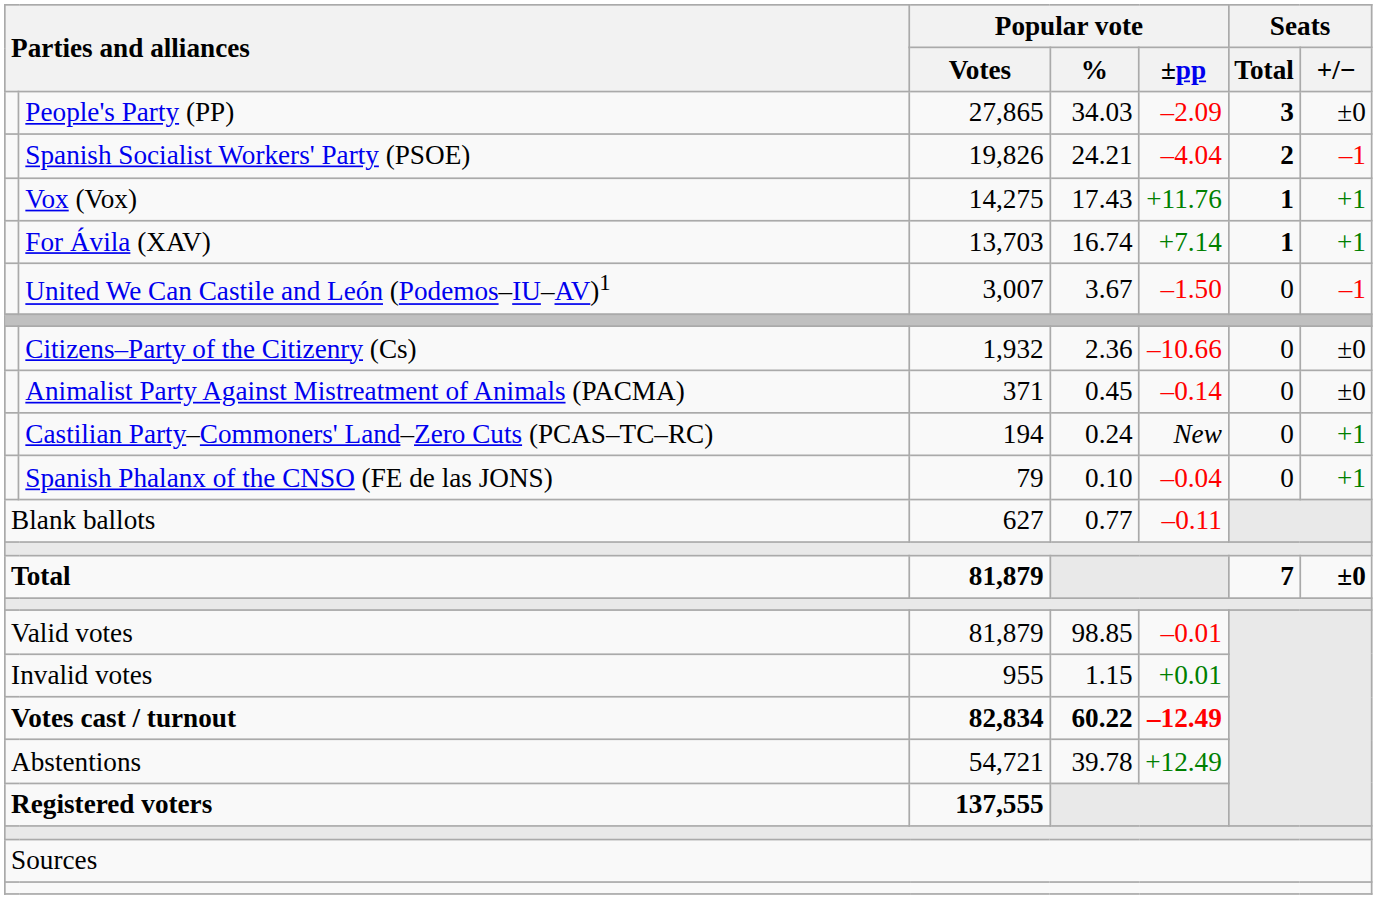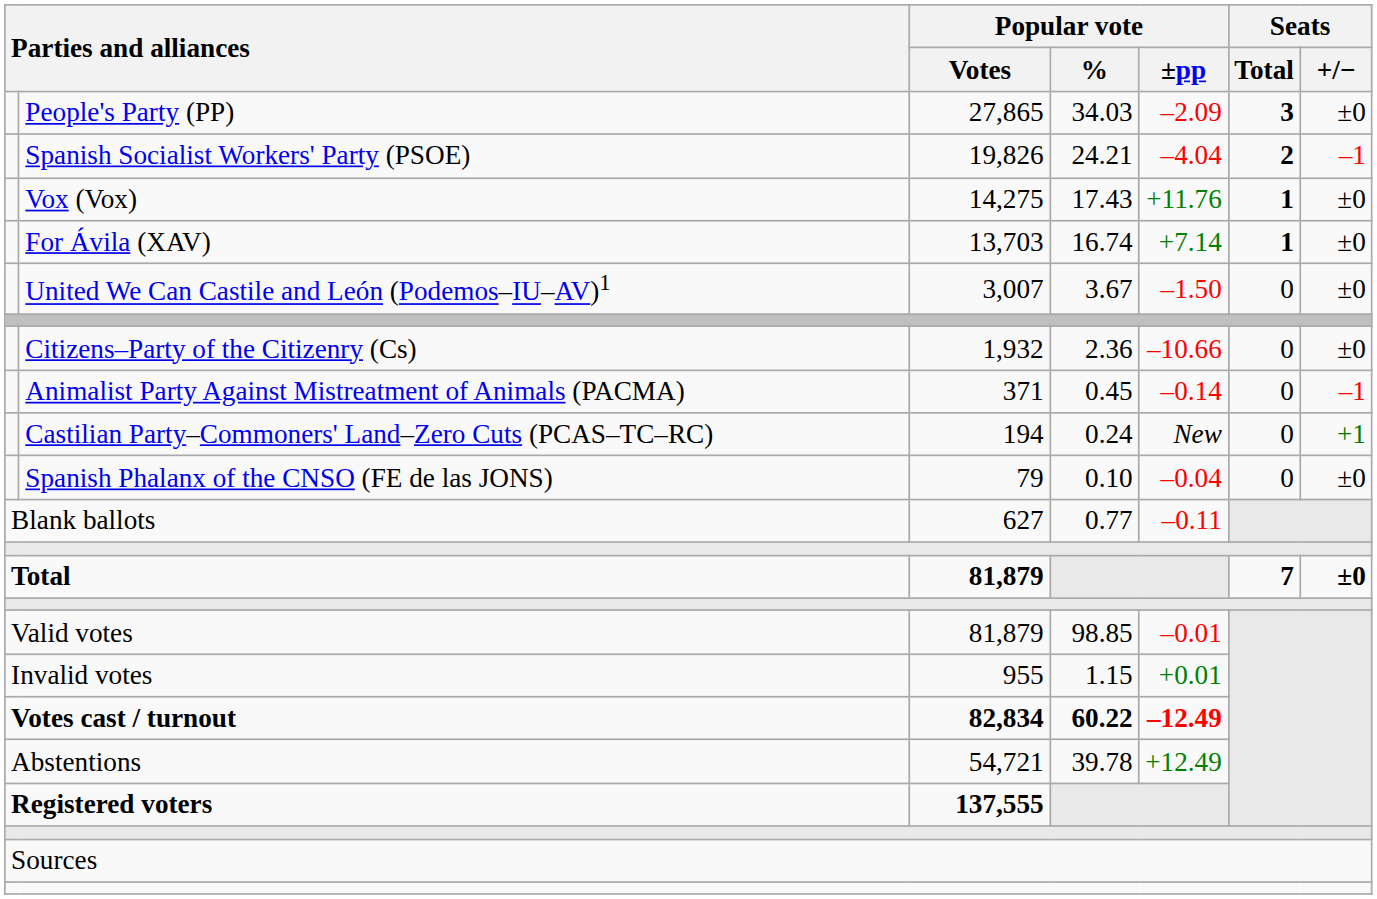Vox (Vox) | Seats / +/−: +1 -> ±0
For Ávila (XAV) | Seats / +/−: +1 -> ±0
United We Can Castile and León (Podemos–IU–AV)1 | Seats / +/−: –1 -> ±0
Animalist Party Against Mistreatment of Animals (PACMA) | Seats / +/−: ±0 -> –1
Spanish Phalanx of the CNSO (FE de las JONS) | Seats / +/−: +1 -> ±0
